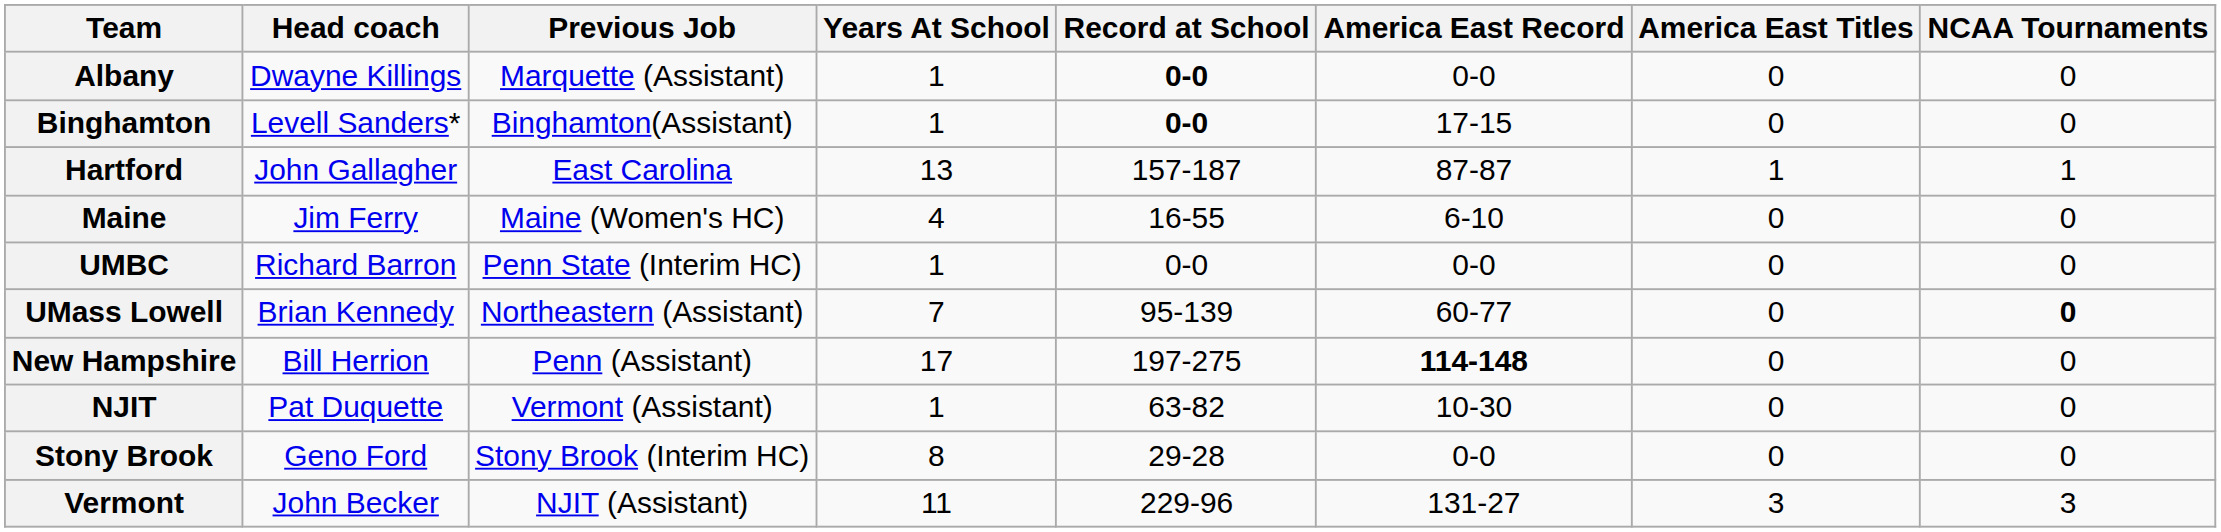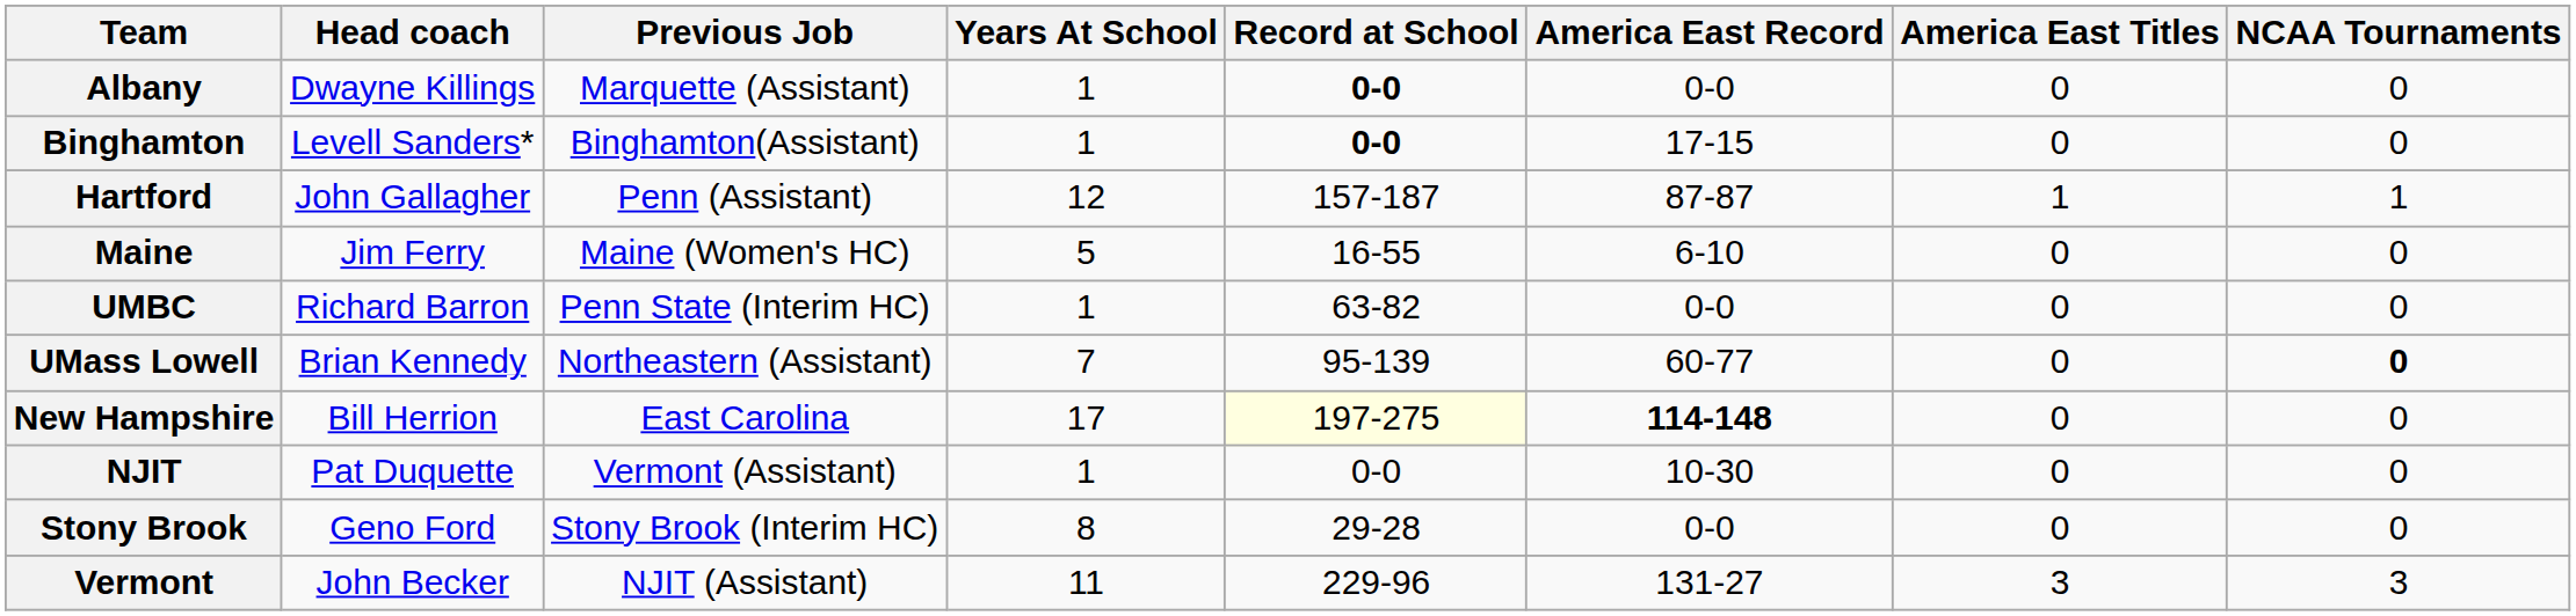Hartford | Previous Job: East Carolina -> Penn (Assistant)
Hartford | Years At School: 13 -> 12
Maine | Years At School: 4 -> 5
UMBC | Record at School: 0-0 -> 63-82
New Hampshire | Previous Job: Penn (Assistant) -> East Carolina
New Hampshire | Record at School: no background -> lightyellow background
NJIT | Record at School: 63-82 -> 0-0
